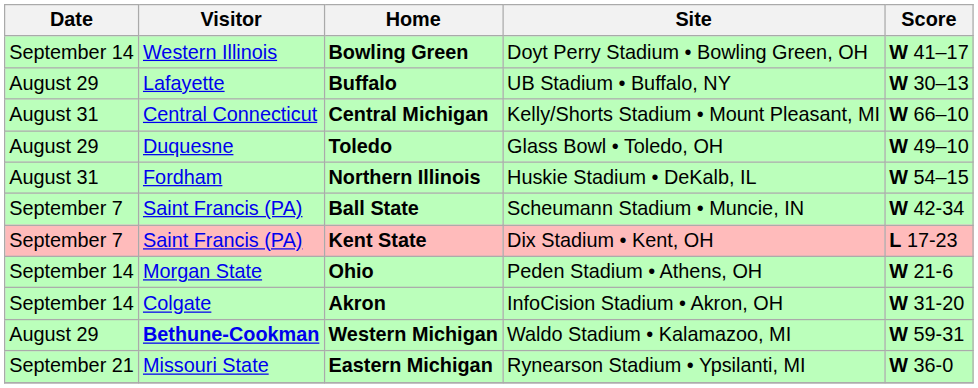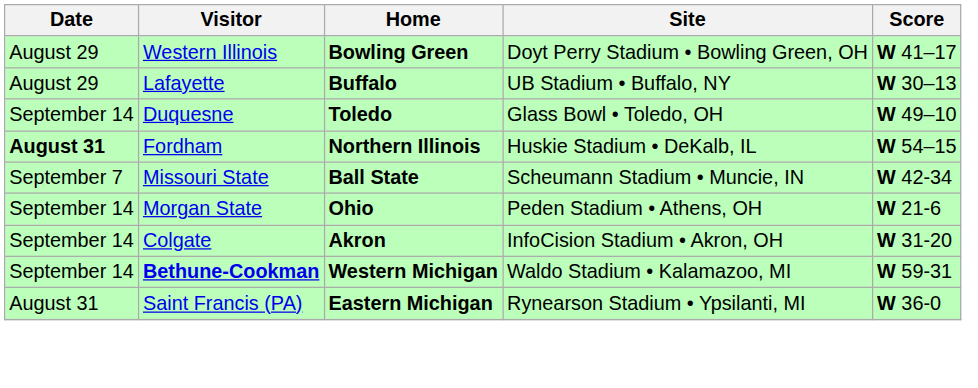Bowling Green | Date: September 14 -> August 29
- row: August 31 | Central Connecticut | Central Michigan | Kelly/Shorts Stadium • Mount Pleasant, MI | W 66–10
Toledo | Date: August 29 -> September 14
Northern Illinois | Date: normal -> bold
Ball State | Visitor: Saint Francis (PA) -> Missouri State
- row: September 7 | Saint Francis (PA) | Kent State | Dix Stadium • Kent, OH | L 17-23
Western Michigan | Date: August 29 -> September 14
Eastern Michigan | Date: September 21 -> August 31
Eastern Michigan | Visitor: Missouri State -> Saint Francis (PA)
